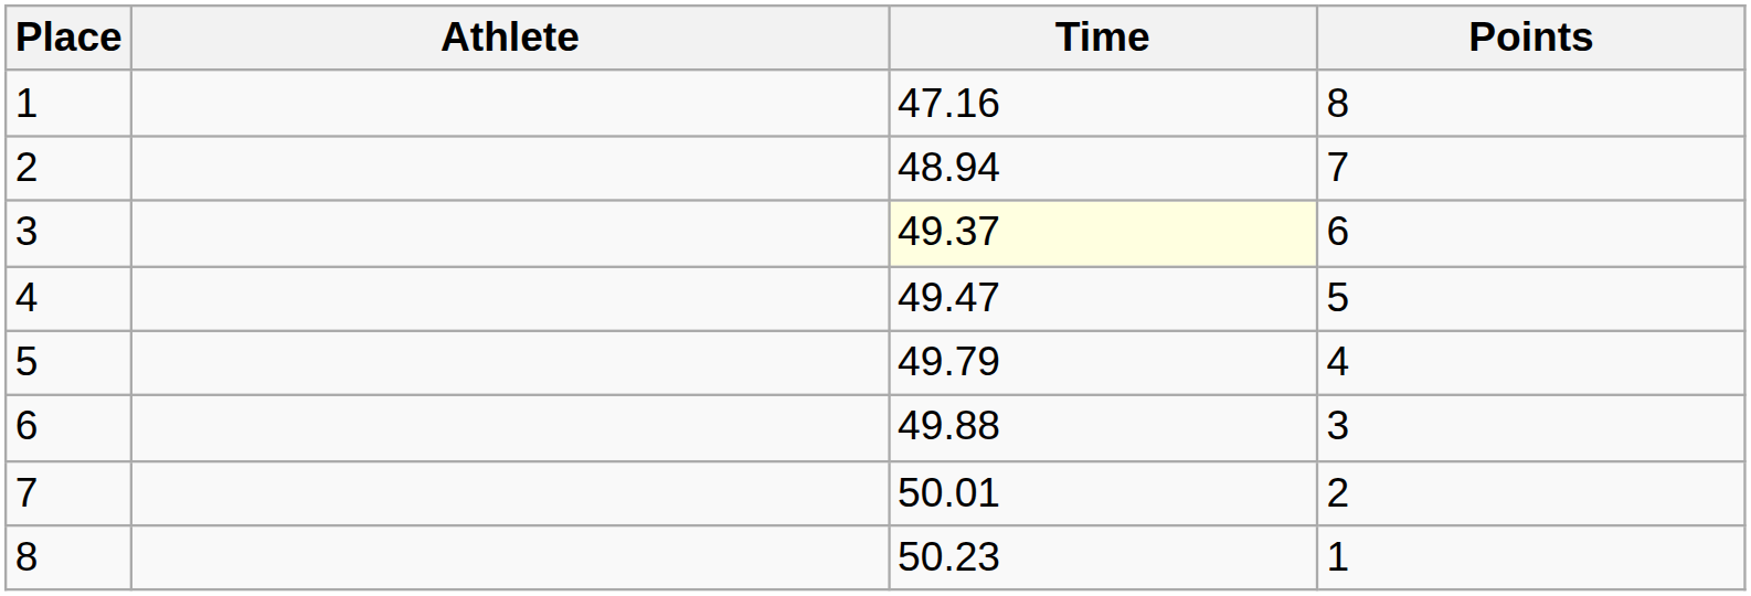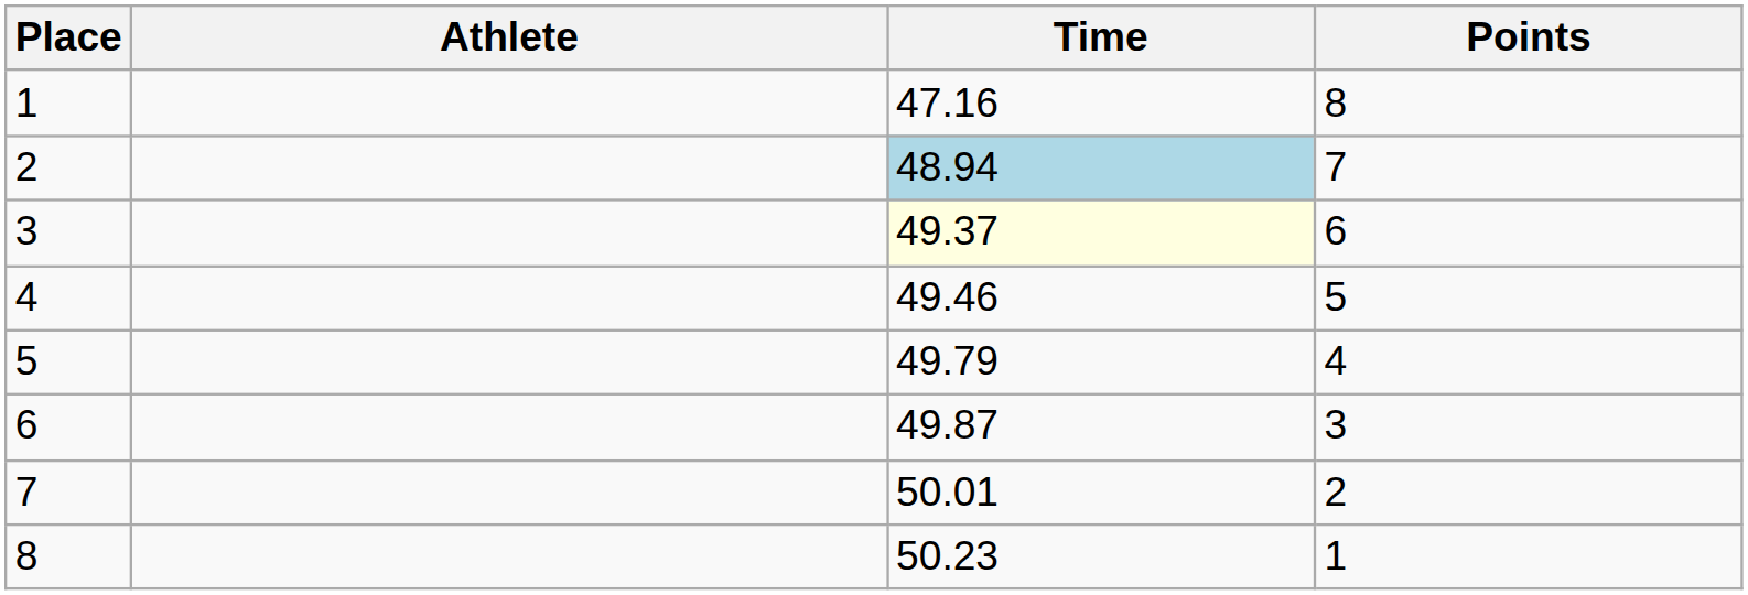row 3 | Time: no background -> lightblue background
row 5 | Time: 49.47 -> 49.46
row 7 | Time: 49.88 -> 49.87
